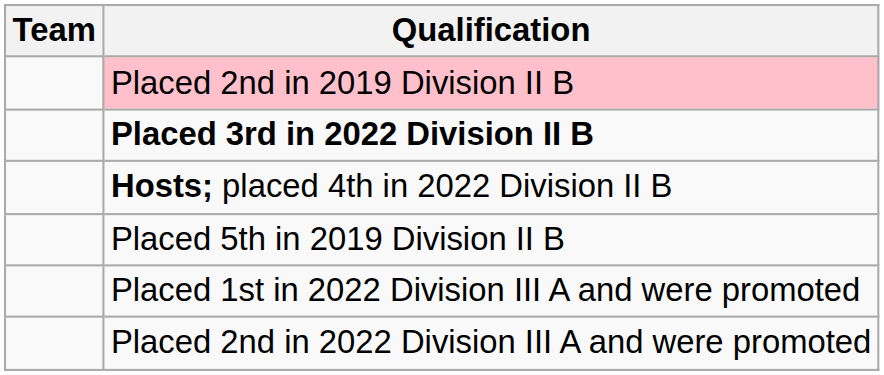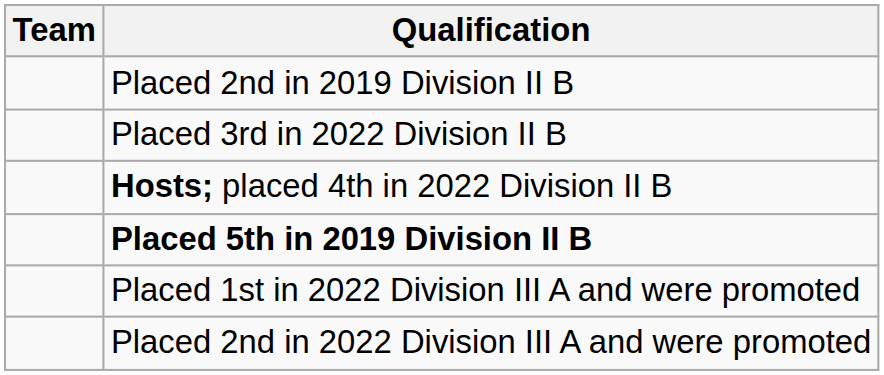Placed 2nd in 2019 Division II B | Qualification: pink background -> no background
Placed 3rd in 2022 Division II B | Qualification: bold -> normal
Placed 5th in 2019 Division II B | Qualification: normal -> bold
